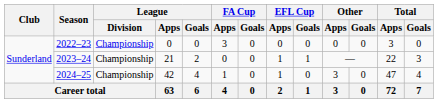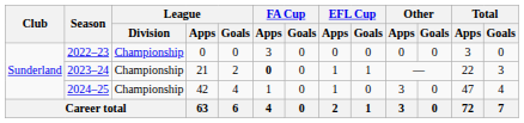2023–24 | FA Cup / Apps: normal -> bold
